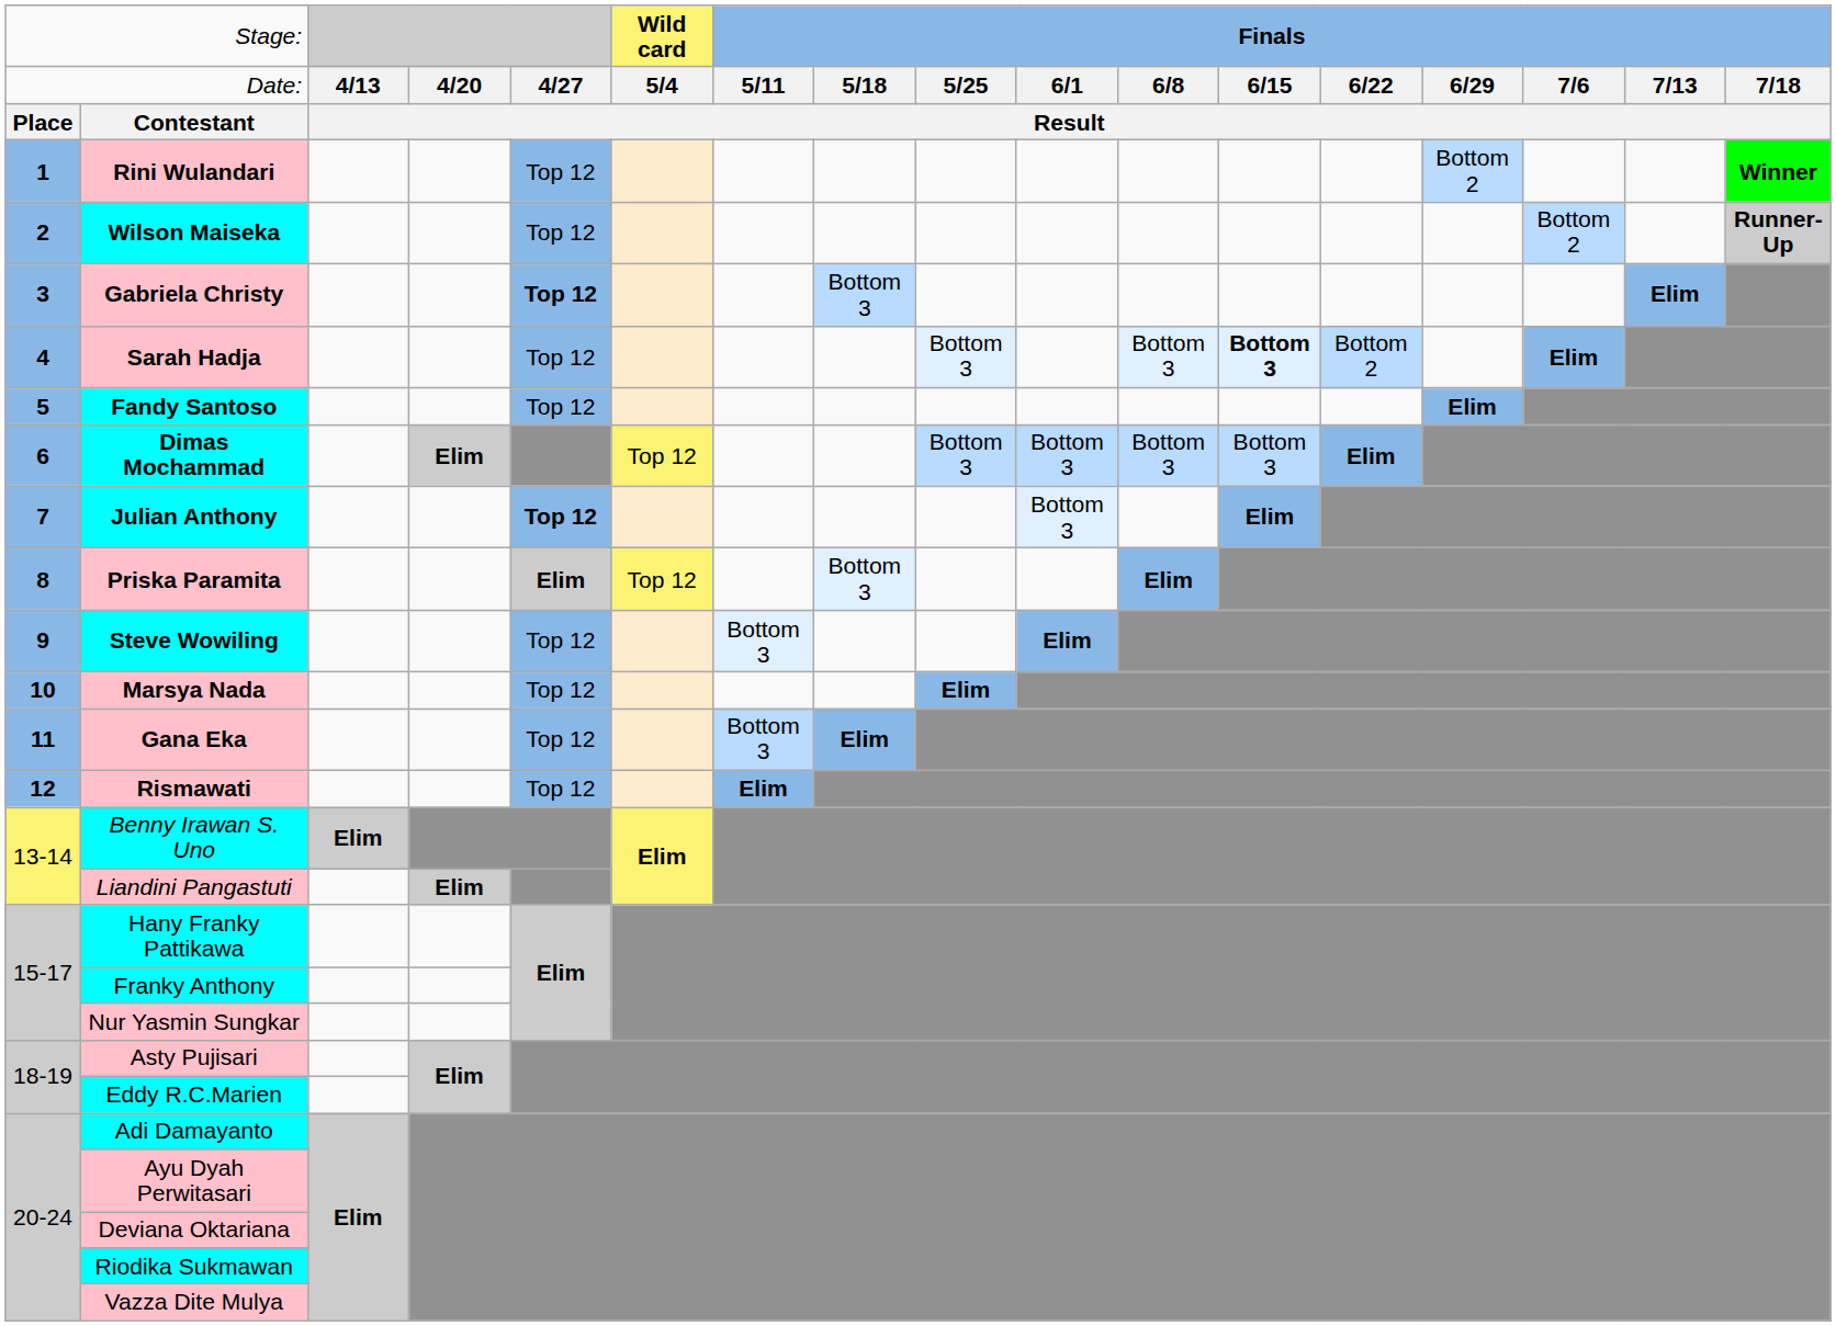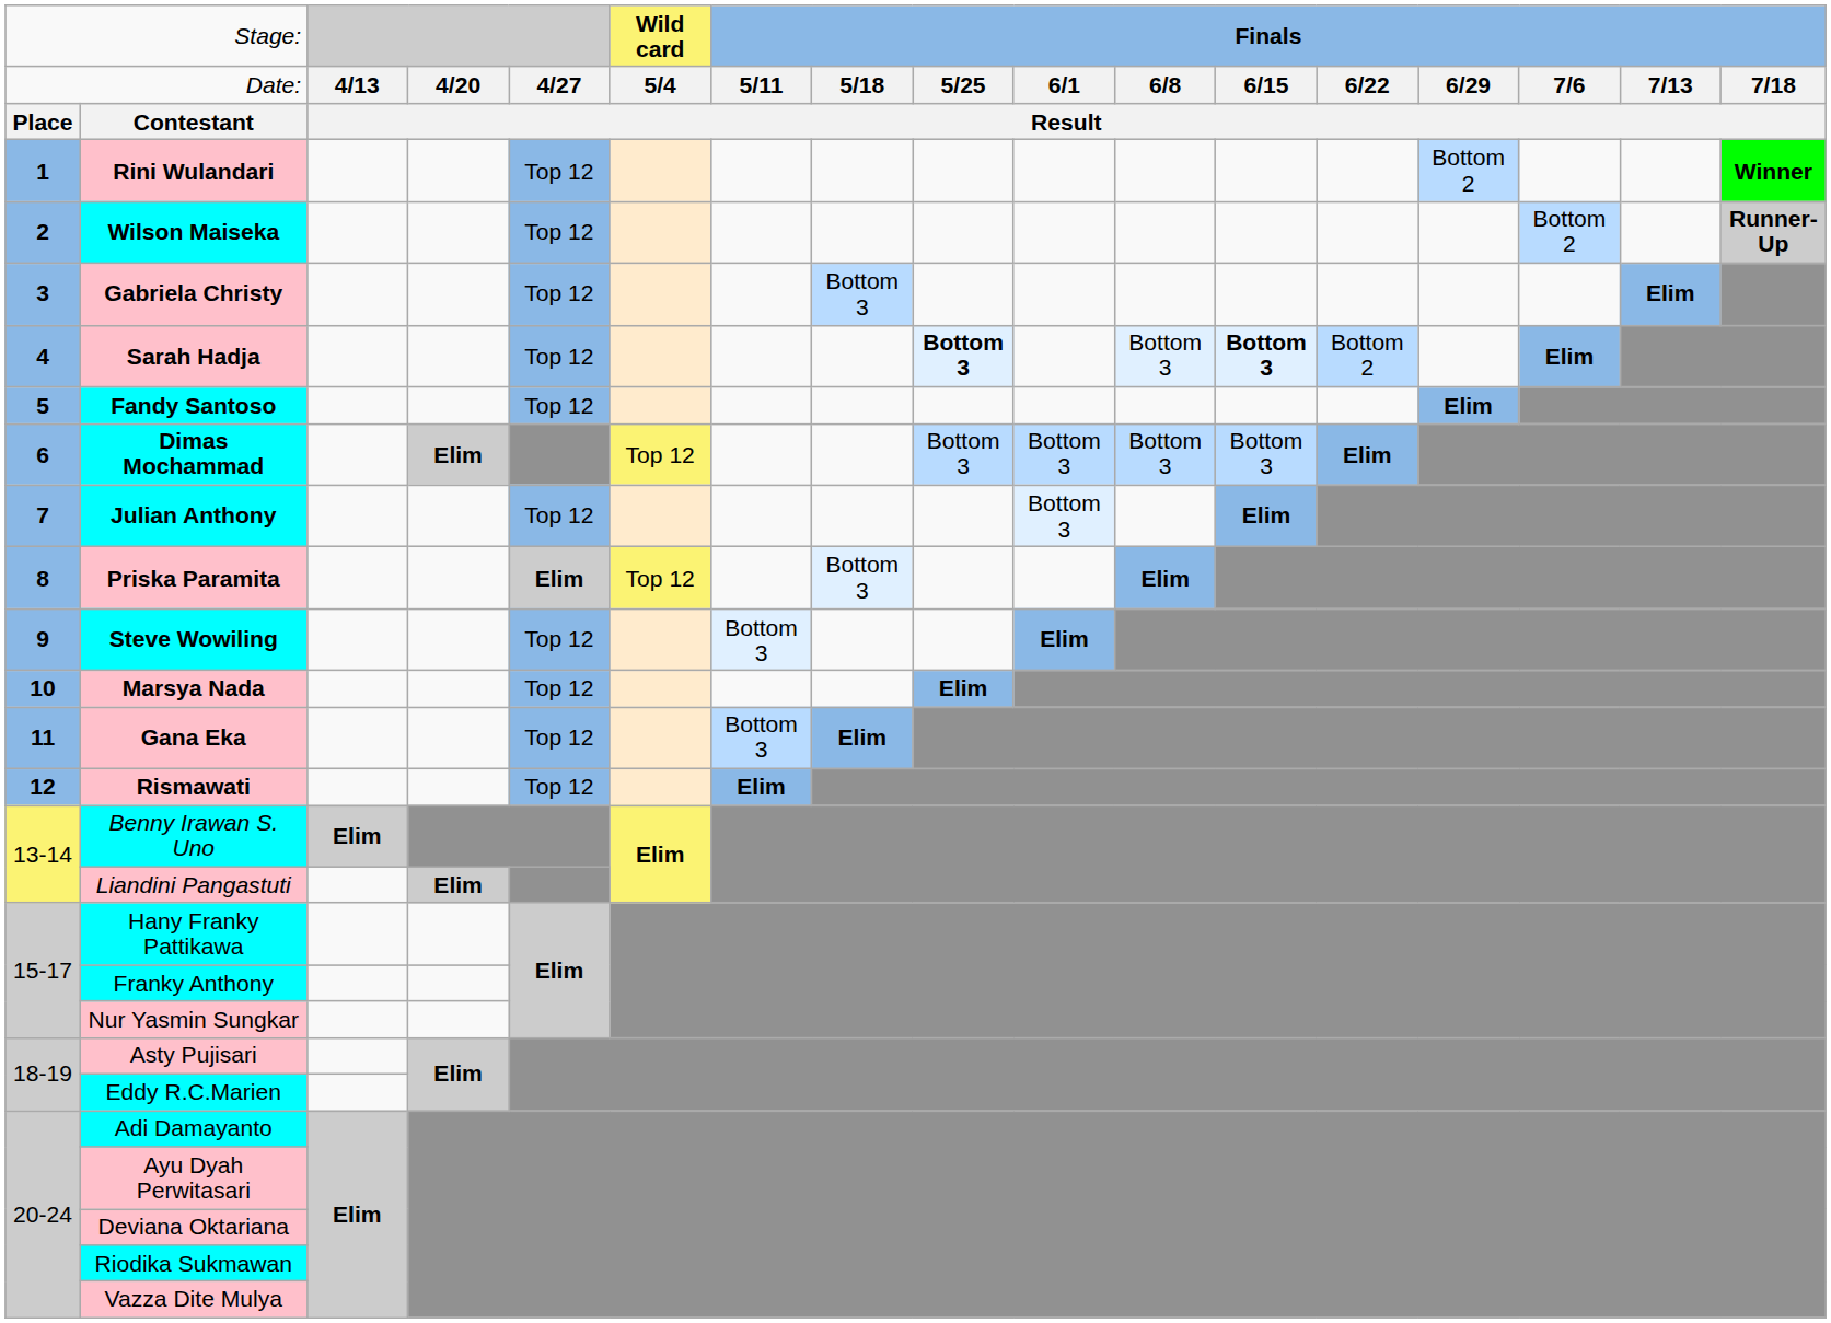Gabriela Christy | column 5: bold -> normal
Sarah Hadja | column 9: normal -> bold
Julian Anthony | column 5: bold -> normal
